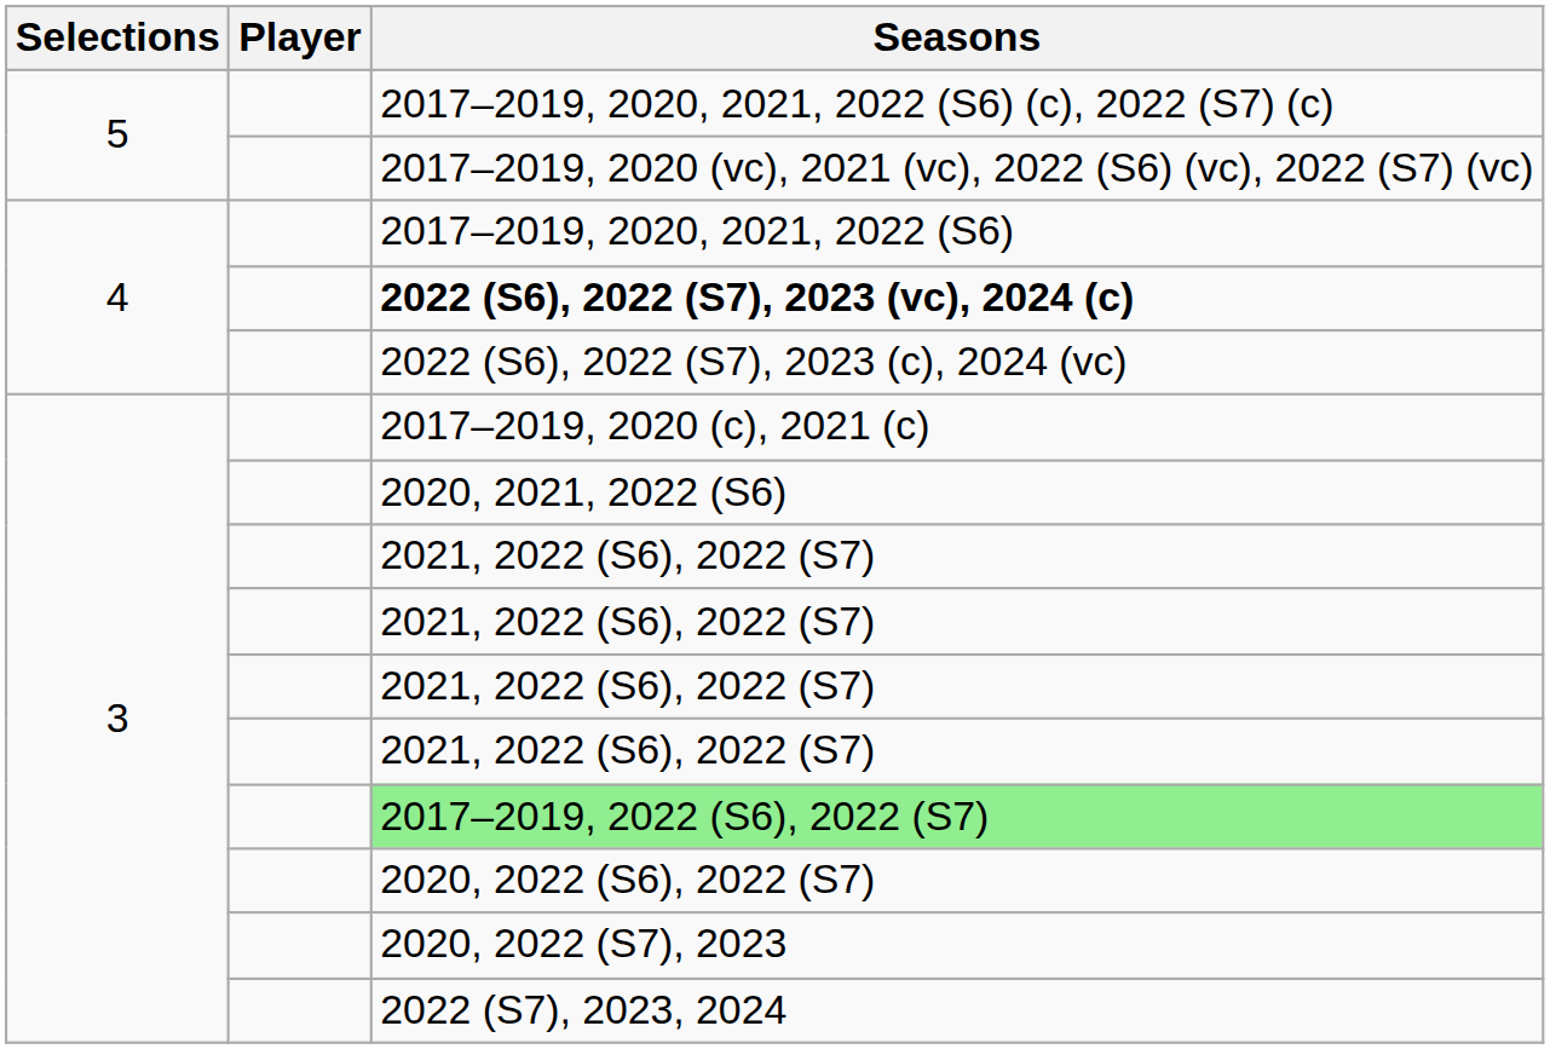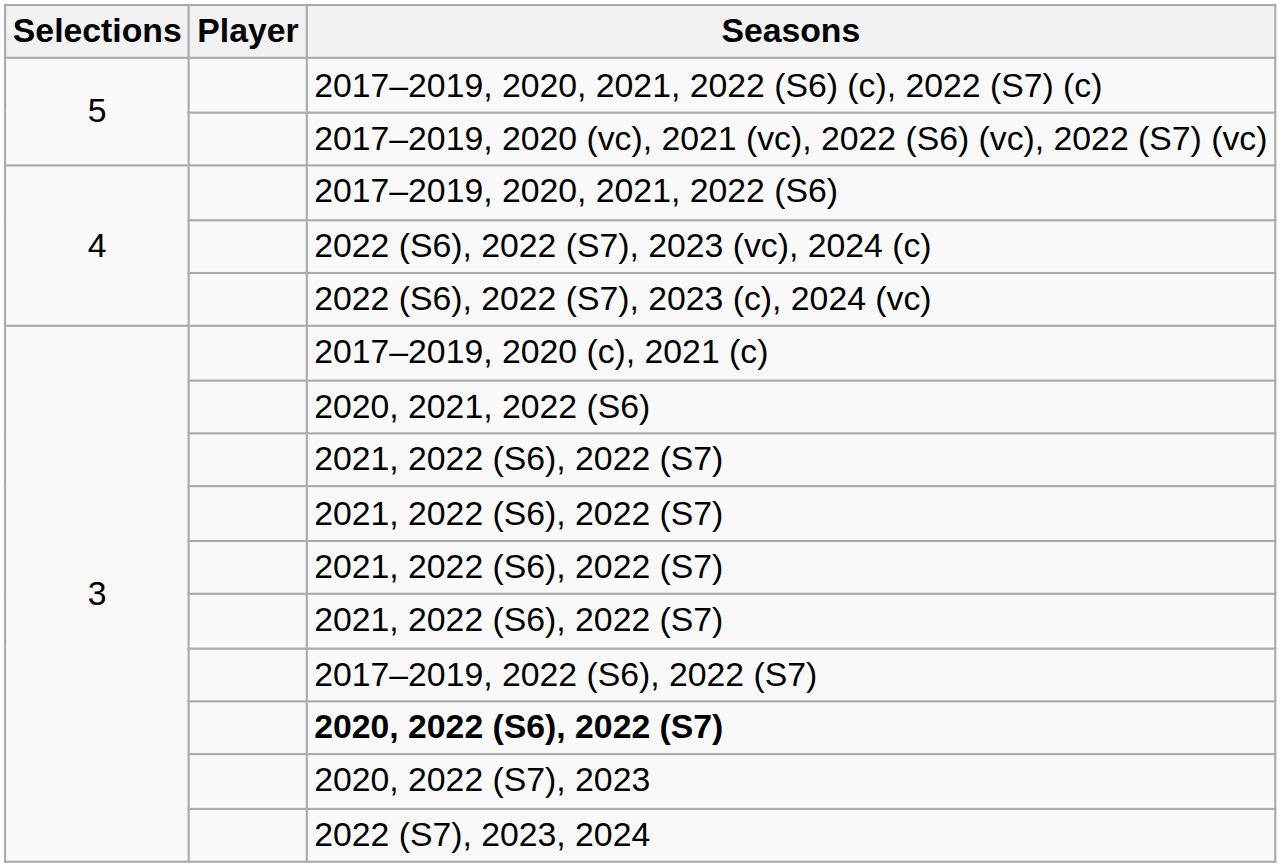2022 (S6), 2022 (S7), 2023 (vc), 2024 (c) | Seasons: bold -> normal
2017–2019, 2022 (S6), 2022 (S7) | Seasons: lightgreen background -> no background
2020, 2022 (S6), 2022 (S7) | Seasons: normal -> bold
